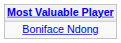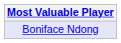row 2 | column 1: no background -> lavender background
